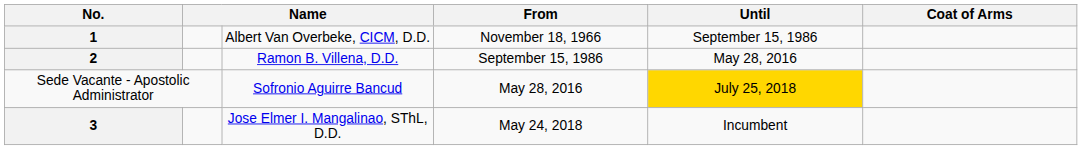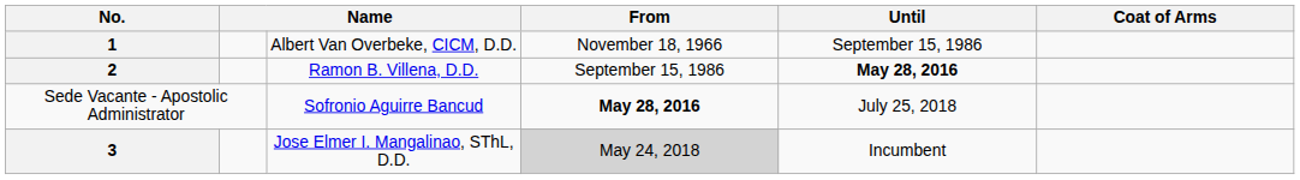Ramon B. Villena, D.D. | Until: normal -> bold
Sofronio Aguirre Bancud | From: normal -> bold
Sofronio Aguirre Bancud | Until: gold background -> no background
Jose Elmer I. Mangalinao, SThL, D.D. | From: no background -> lightgrey background
